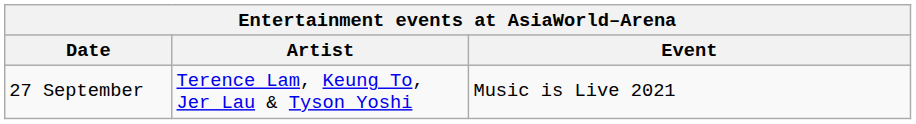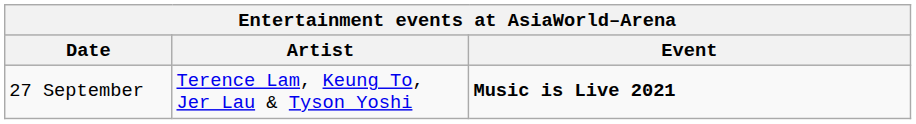27 September | Event: normal -> bold
